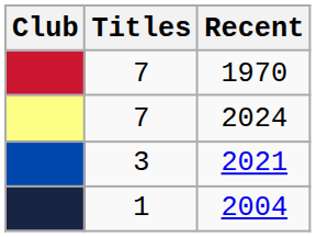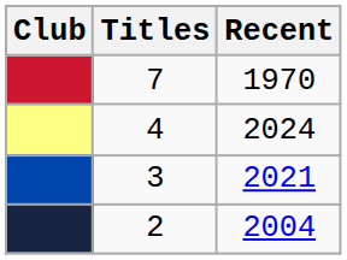2024 | Titles: 7 -> 4
2004 | Titles: 1 -> 2
